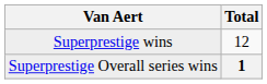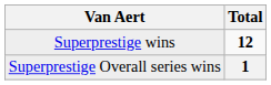Superprestige wins | Total: normal -> bold
